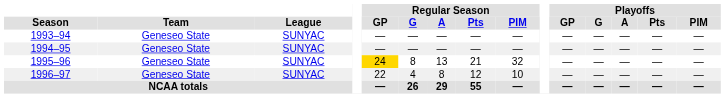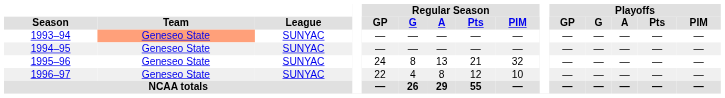1993–94 | Team: no background -> lightsalmon background
1995–96 | Regular Season / GP: gold background -> no background
